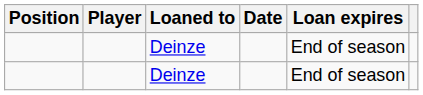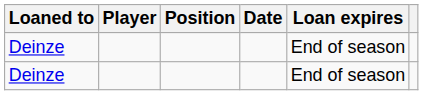columns swapped: Position <-> Loaned to
